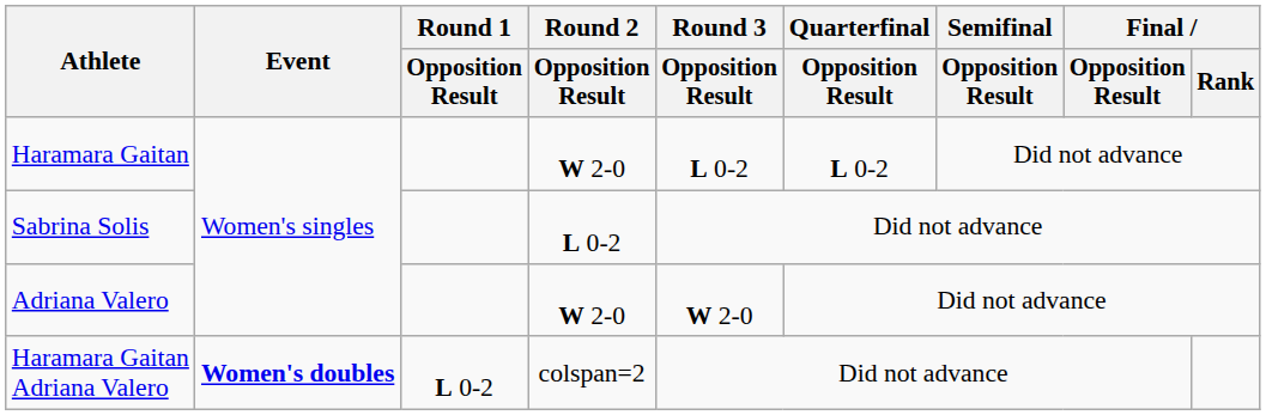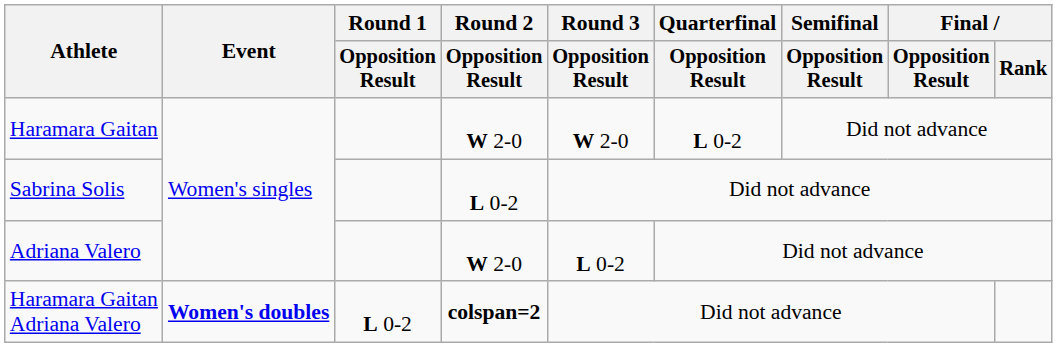Haramara Gaitan | Round 3 / Opposition Result: L 0-2 -> W 2-0
Adriana Valero | Round 3 / Opposition Result: W 2-0 -> L 0-2
Haramara Gaitan Adriana Valero | Round 2 / Opposition Result: normal -> bold
